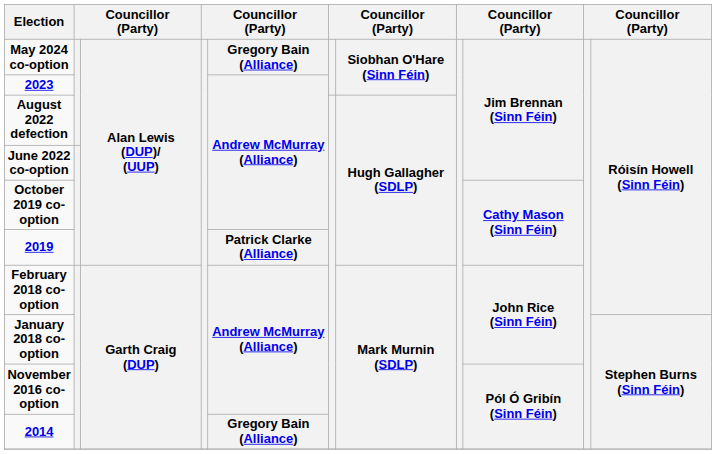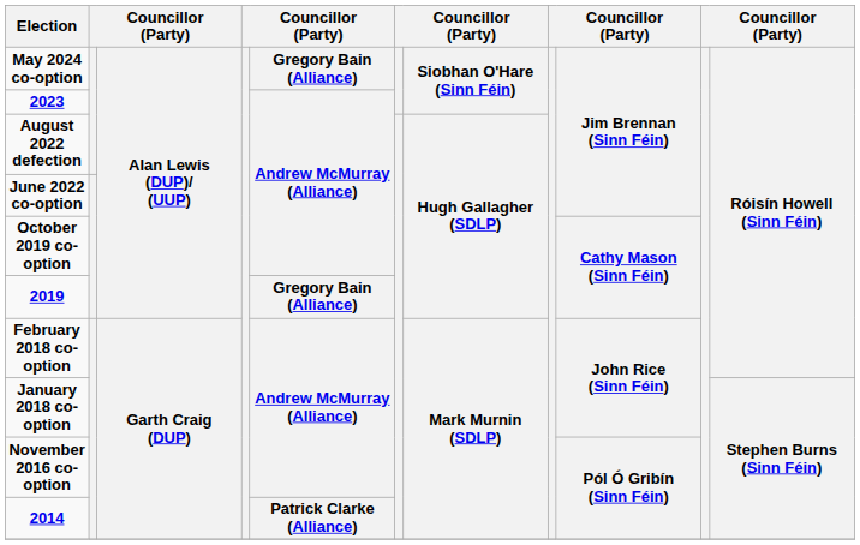2019 | column 5: Patrick Clarke (Alliance) -> Gregory Bain (Alliance)
2014 | column 5: Gregory Bain (Alliance) -> Patrick Clarke (Alliance)
